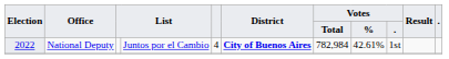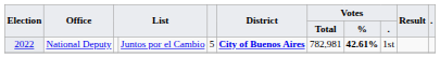National Deputy | column 5: 4 -> 5
National Deputy | Votes / Total: 782,984 -> 782,981
National Deputy | Votes / %: normal -> bold
